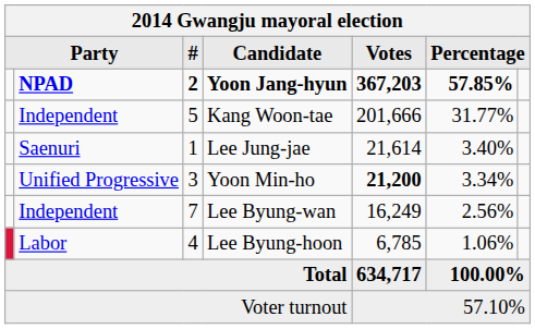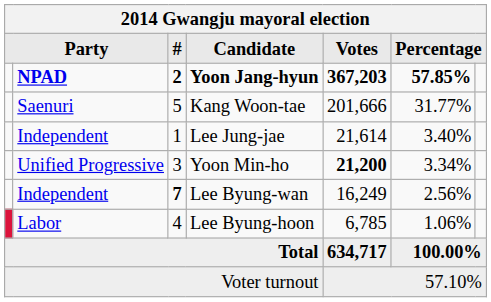Kang Woon-tae | column 2: Independent -> Saenuri
Lee Jung-jae | column 2: Saenuri -> Independent
Lee Byung-wan | #: normal -> bold
